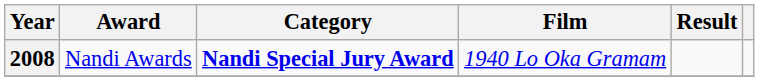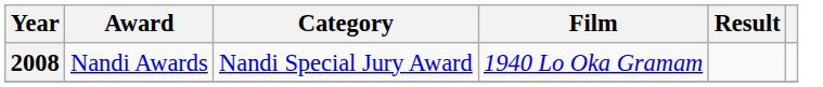2008 | Category: bold -> normal
